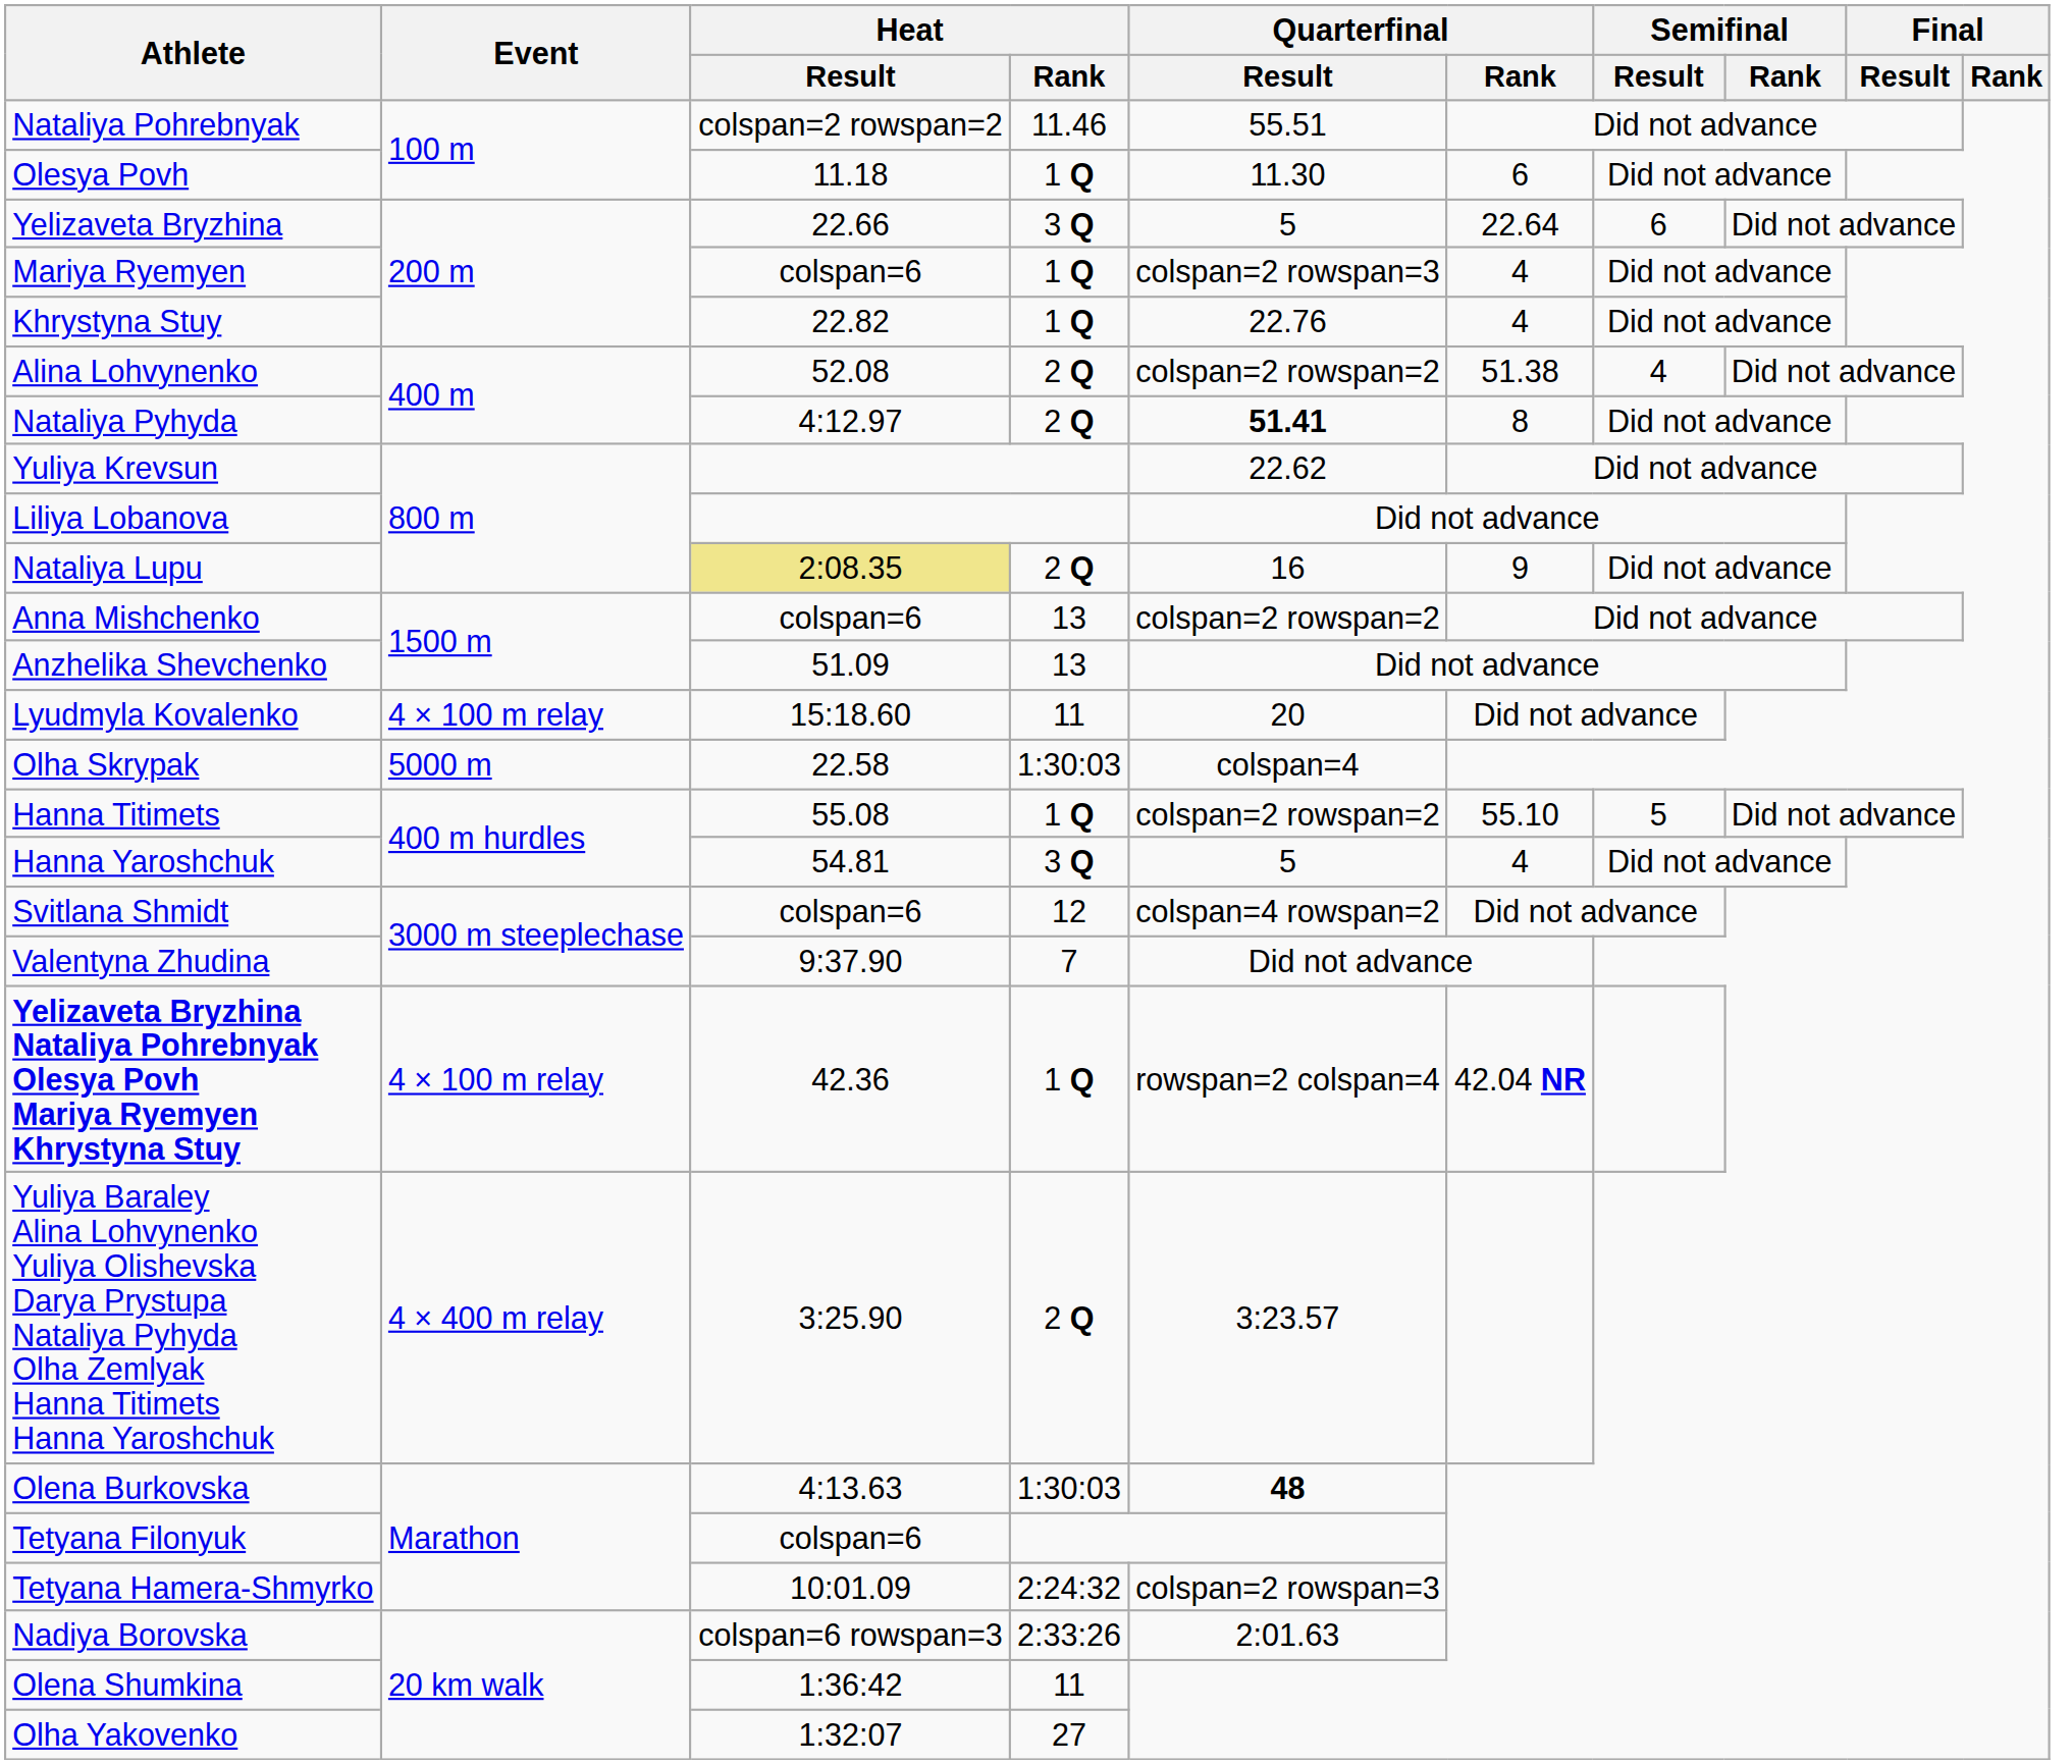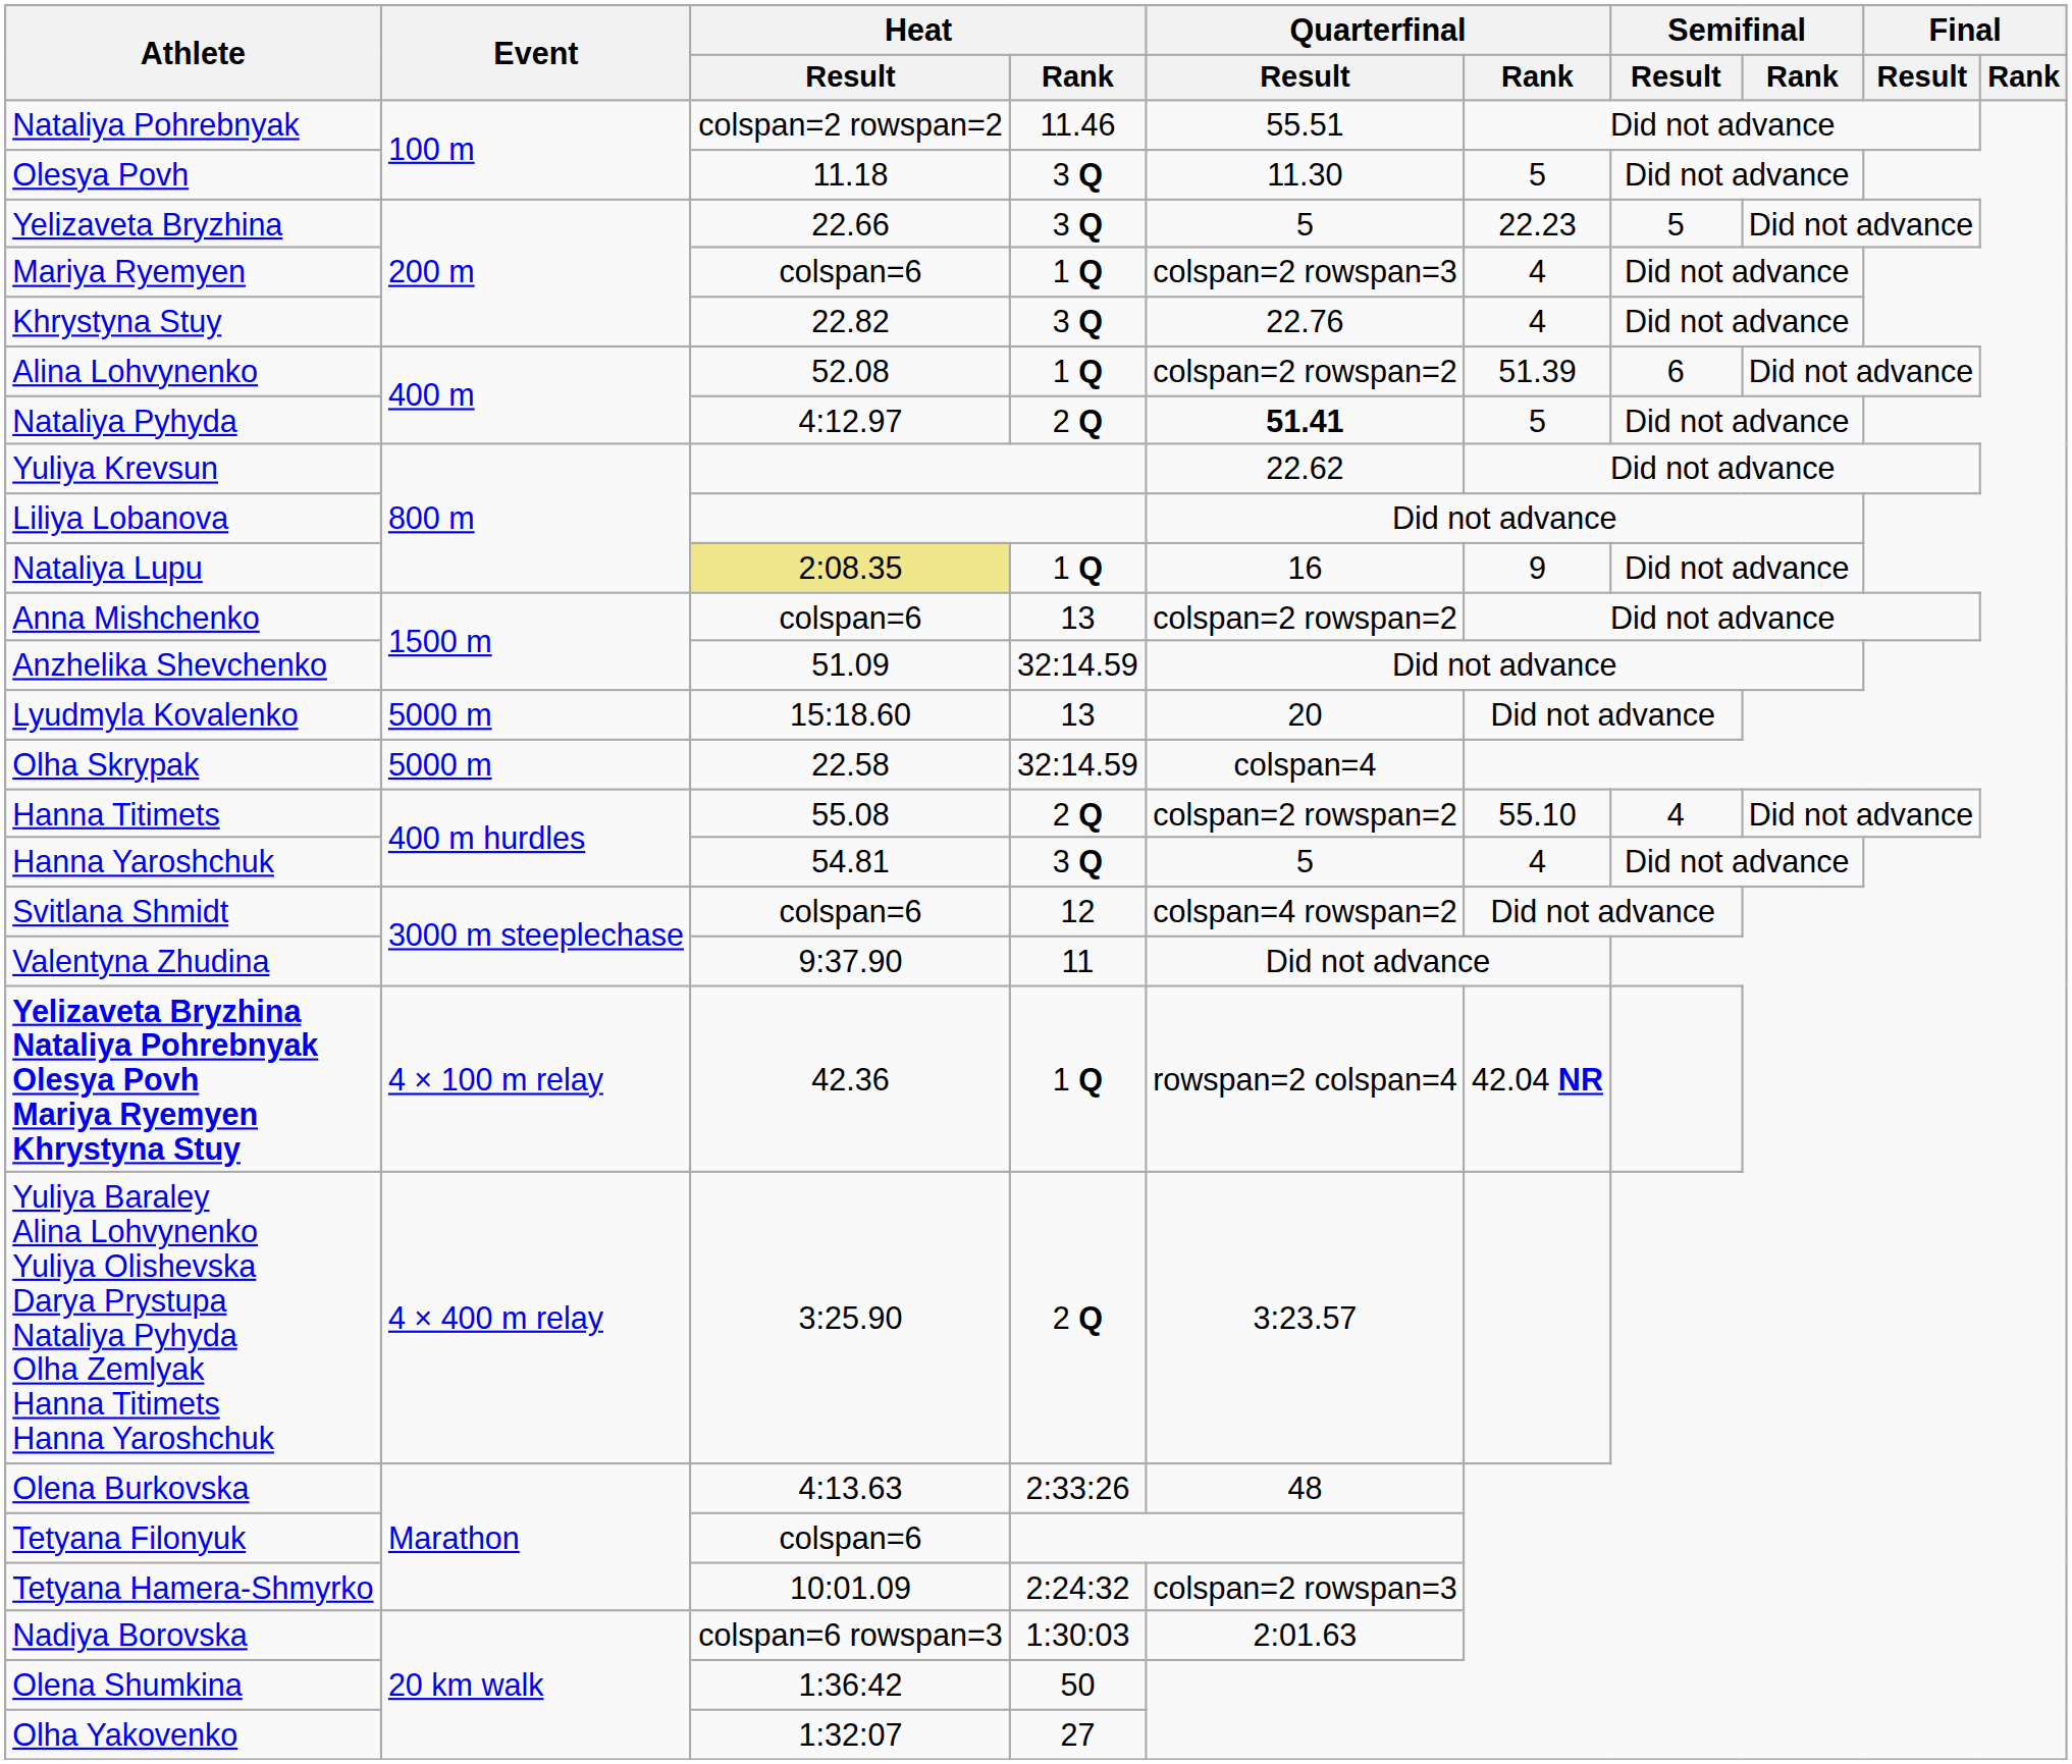Olesya Povh | Heat / Rank: 1 Q -> 3 Q
Olesya Povh | Quarterfinal / Rank: 6 -> 5
Yelizaveta Bryzhina | Quarterfinal / Rank: 22.64 -> 22.23
Yelizaveta Bryzhina | Semifinal / Result: 6 -> 5
Khrystyna Stuy | Heat / Rank: 1 Q -> 3 Q
Alina Lohvynenko | Heat / Rank: 2 Q -> 1 Q
Alina Lohvynenko | Quarterfinal / Rank: 51.38 -> 51.39
Alina Lohvynenko | Semifinal / Result: 4 -> 6
Nataliya Pyhyda | Quarterfinal / Rank: 8 -> 5
Nataliya Lupu | Heat / Rank: 2 Q -> 1 Q
Anzhelika Shevchenko | Heat / Rank: 13 -> 32:14.59
Lyudmyla Kovalenko | Event: 4 × 100 m relay -> 5000 m
Lyudmyla Kovalenko | Heat / Rank: 11 -> 13
Olha Skrypak | Heat / Rank: 1:30:03 -> 32:14.59
Hanna Titimets | Heat / Rank: 1 Q -> 2 Q
Hanna Titimets | Semifinal / Result: 5 -> 4
Valentyna Zhudina | Heat / Rank: 7 -> 11
Olena Burkovska | Heat / Rank: 1:30:03 -> 2:33:26
Olena Burkovska | Quarterfinal / Result: bold -> normal
Nadiya Borovska | Heat / Rank: 2:33:26 -> 1:30:03
Olena Shumkina | Heat / Rank: 11 -> 50
